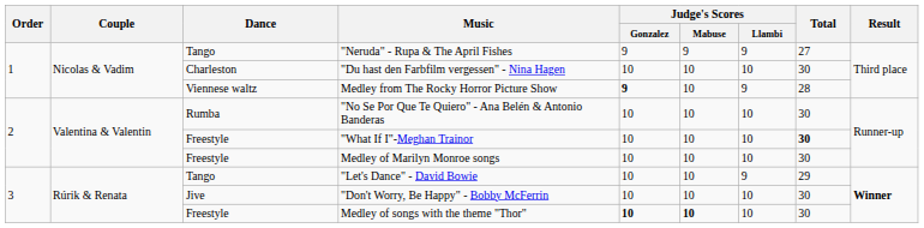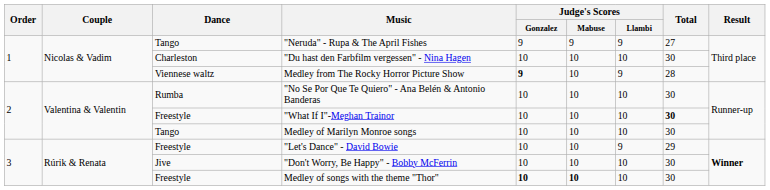Medley of Marilyn Monroe songs | Dance: Freestyle -> Tango
"Let's Dance" - David Bowie | Dance: Tango -> Freestyle
